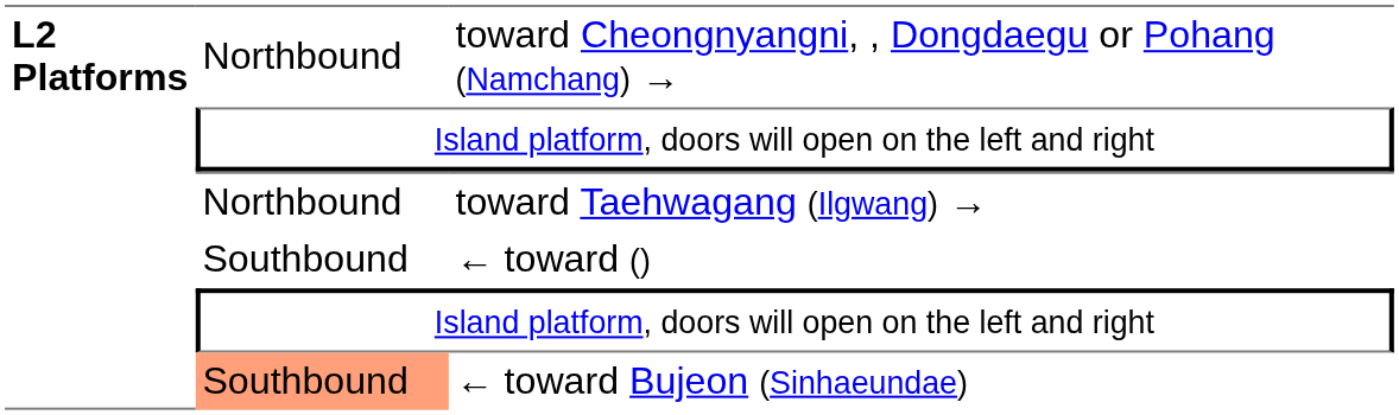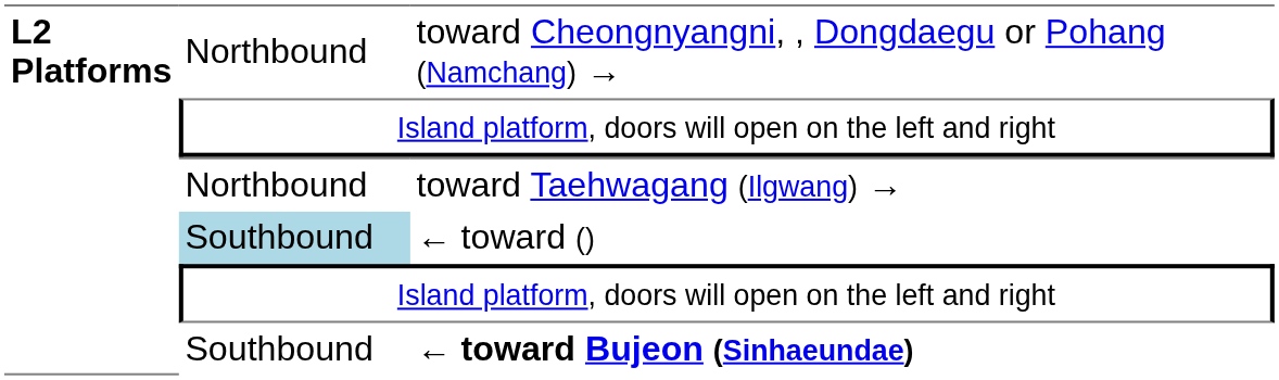← toward () | column 2: no background -> lightblue background
← toward Bujeon (Sinhaeundae) | column 2: lightsalmon background -> no background
← toward Bujeon (Sinhaeundae) | column 3: normal -> bold
